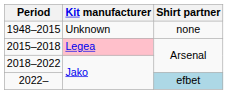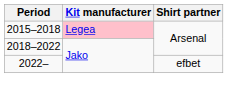- row: 1948–2015 | Unknown | none
2022– | Shirt partner: lightblue background -> no background
